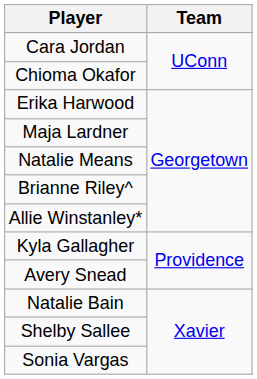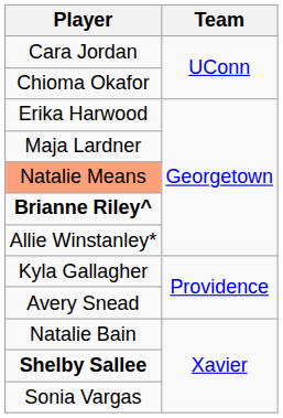Natalie Means | Player: no background -> lightsalmon background
Brianne Riley^ | Player: normal -> bold
Shelby Sallee | Player: normal -> bold
